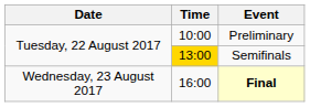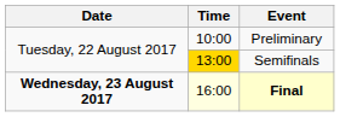Final | Date: normal -> bold
Final | Time: no background -> lightyellow background
